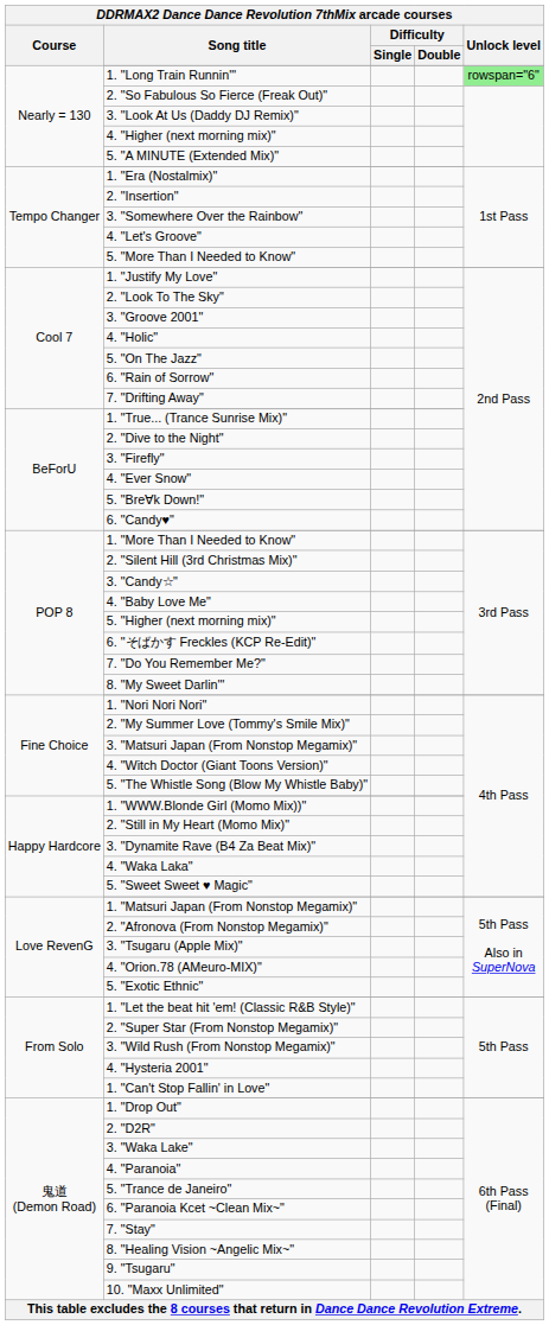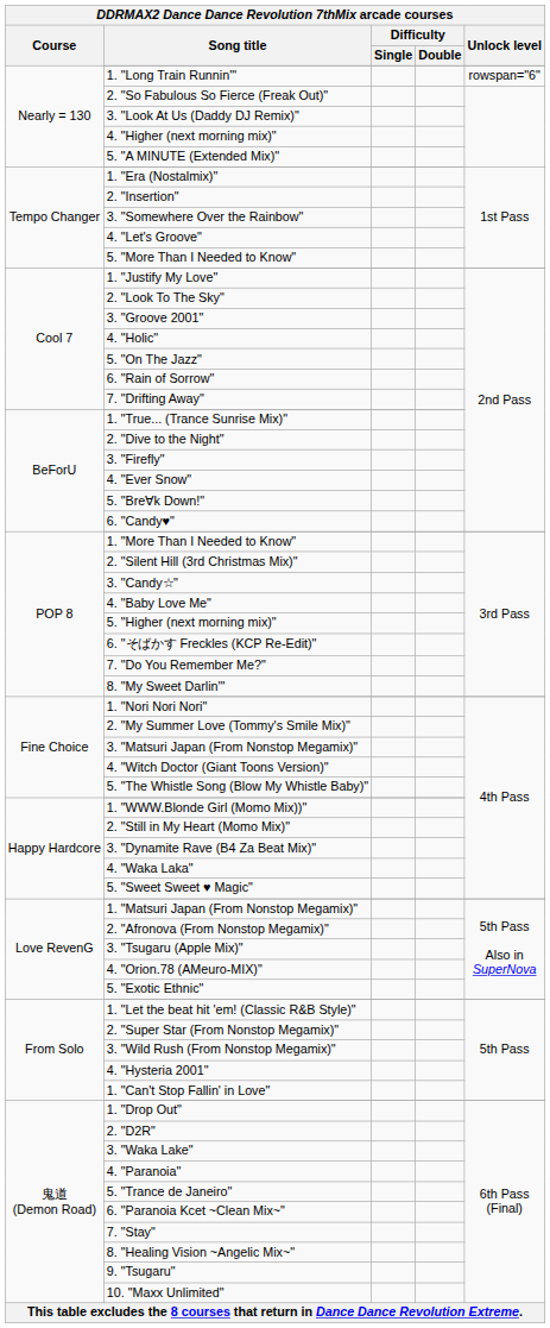1. "Long Train Runnin'" | Unlock level: lightgreen background -> no background
